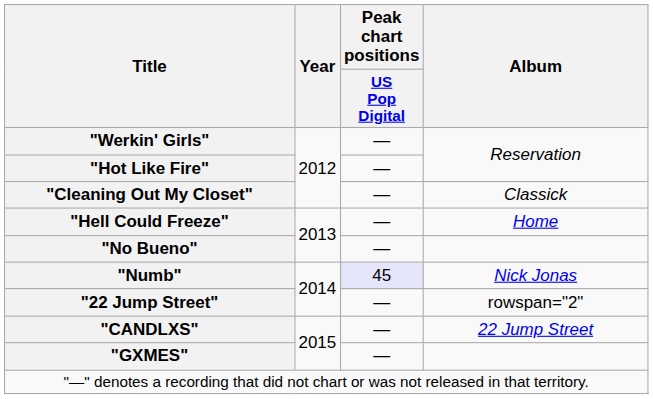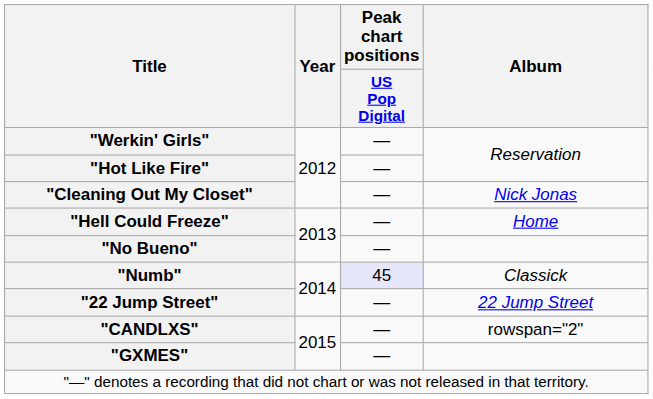"Cleaning Out My Closet" | Album: Classick -> Nick Jonas
"Numb" | Album: Nick Jonas -> Classick
"22 Jump Street" | Album: rowspan="2" -> 22 Jump Street
"CANDLXS" | Album: 22 Jump Street -> rowspan="2"
